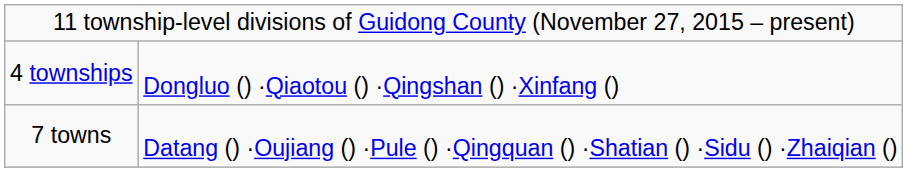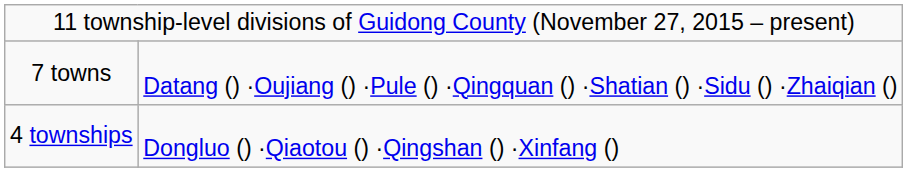rows swapped: 7 towns <-> 4 townships
